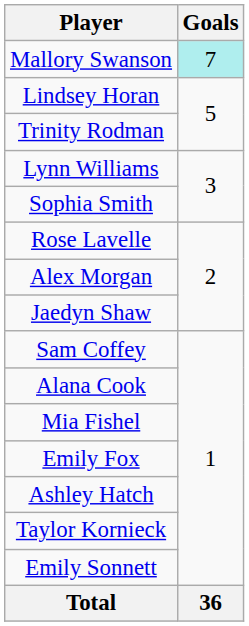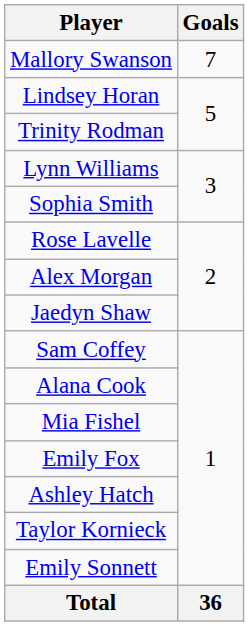Mallory Swanson | Goals: paleturquoise background -> no background
